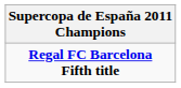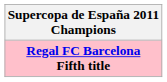row 2 | column 1: no background -> pink background
